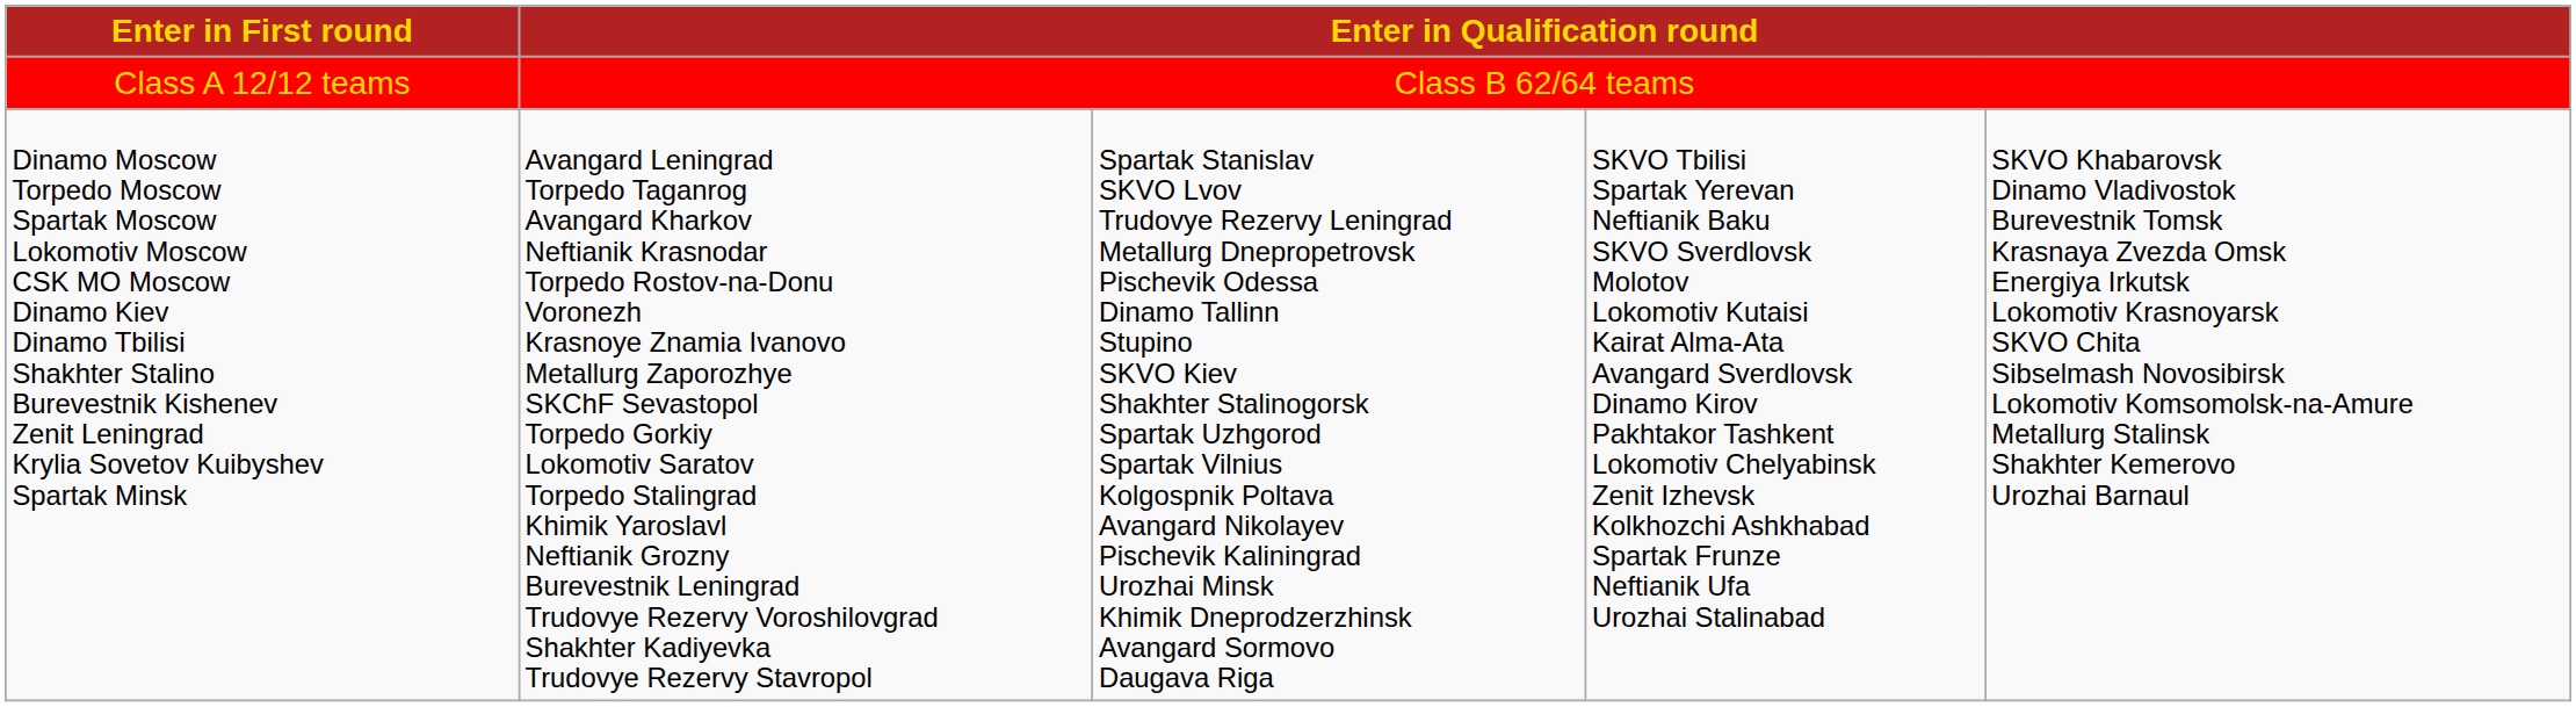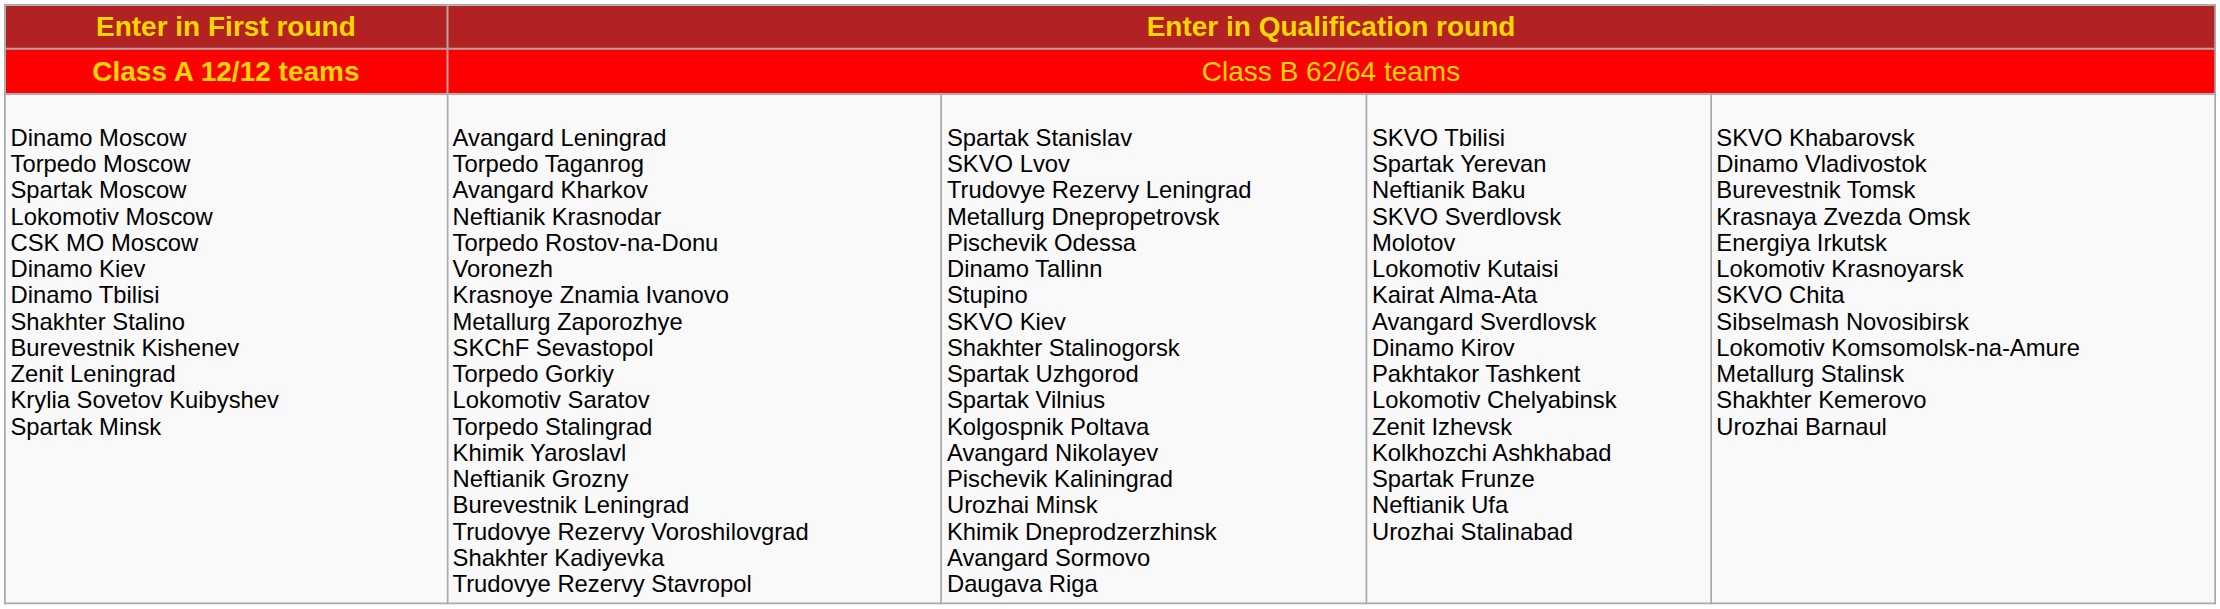Class A 12/12 teams | Enter in First round: normal -> bold
